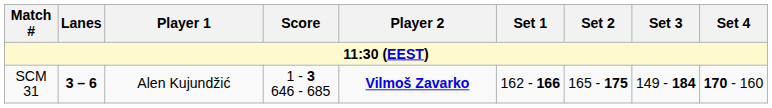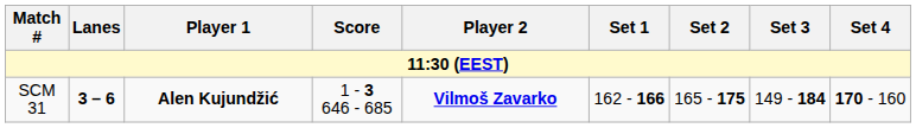SCM 31 | Player 1: normal -> bold
